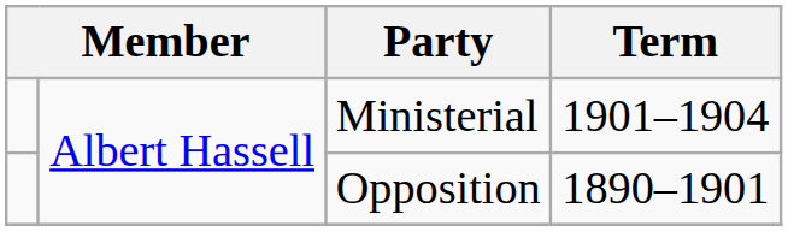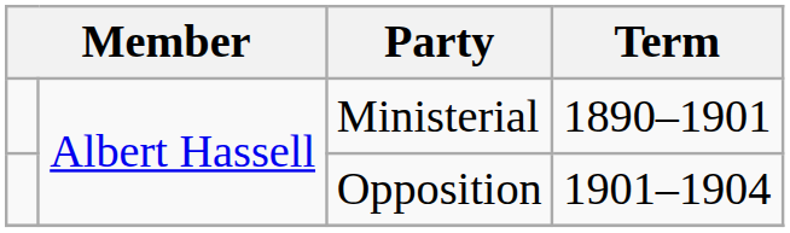Ministerial | Term: 1901–1904 -> 1890–1901
Opposition | Term: 1890–1901 -> 1901–1904
